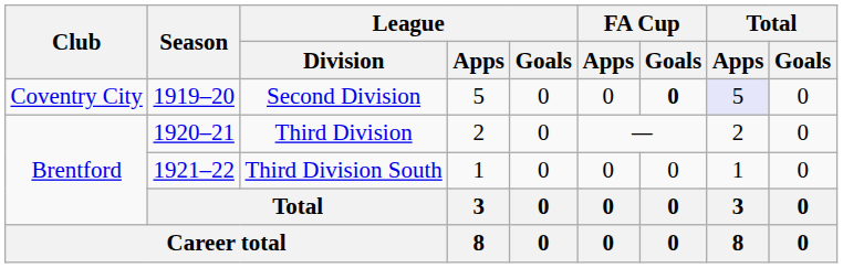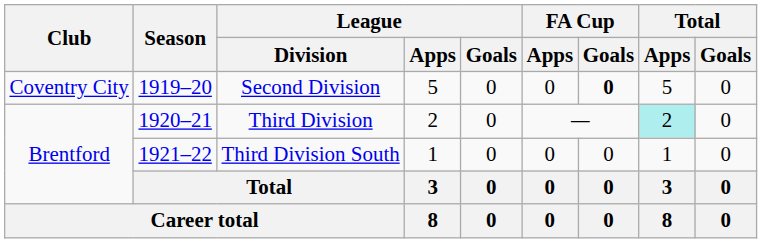Second Division | Total / Apps: lavender background -> no background
Third Division | Total / Apps: no background -> paleturquoise background
